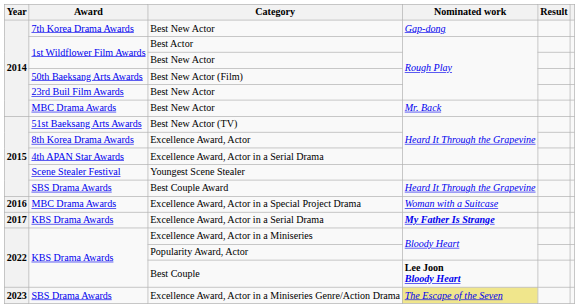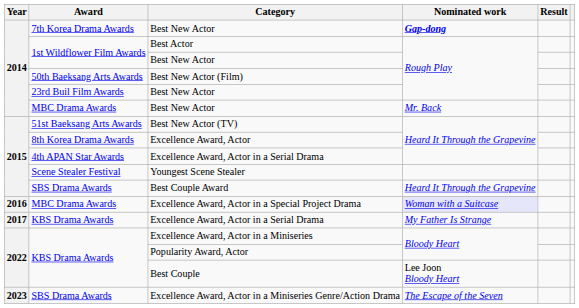7th Korea Drama Awards / Best New Actor | Nominated work: normal -> bold
Excellence Award, Actor in a Special Project Drama | Nominated work: no background -> lavender background
KBS Drama Awards / Excellence Award, Actor in a Serial Drama | Nominated work: bold -> normal
Best Couple | Nominated work: bold -> normal
Excellence Award, Actor in a Miniseries Genre/Action Drama | Nominated work: khaki background -> no background
